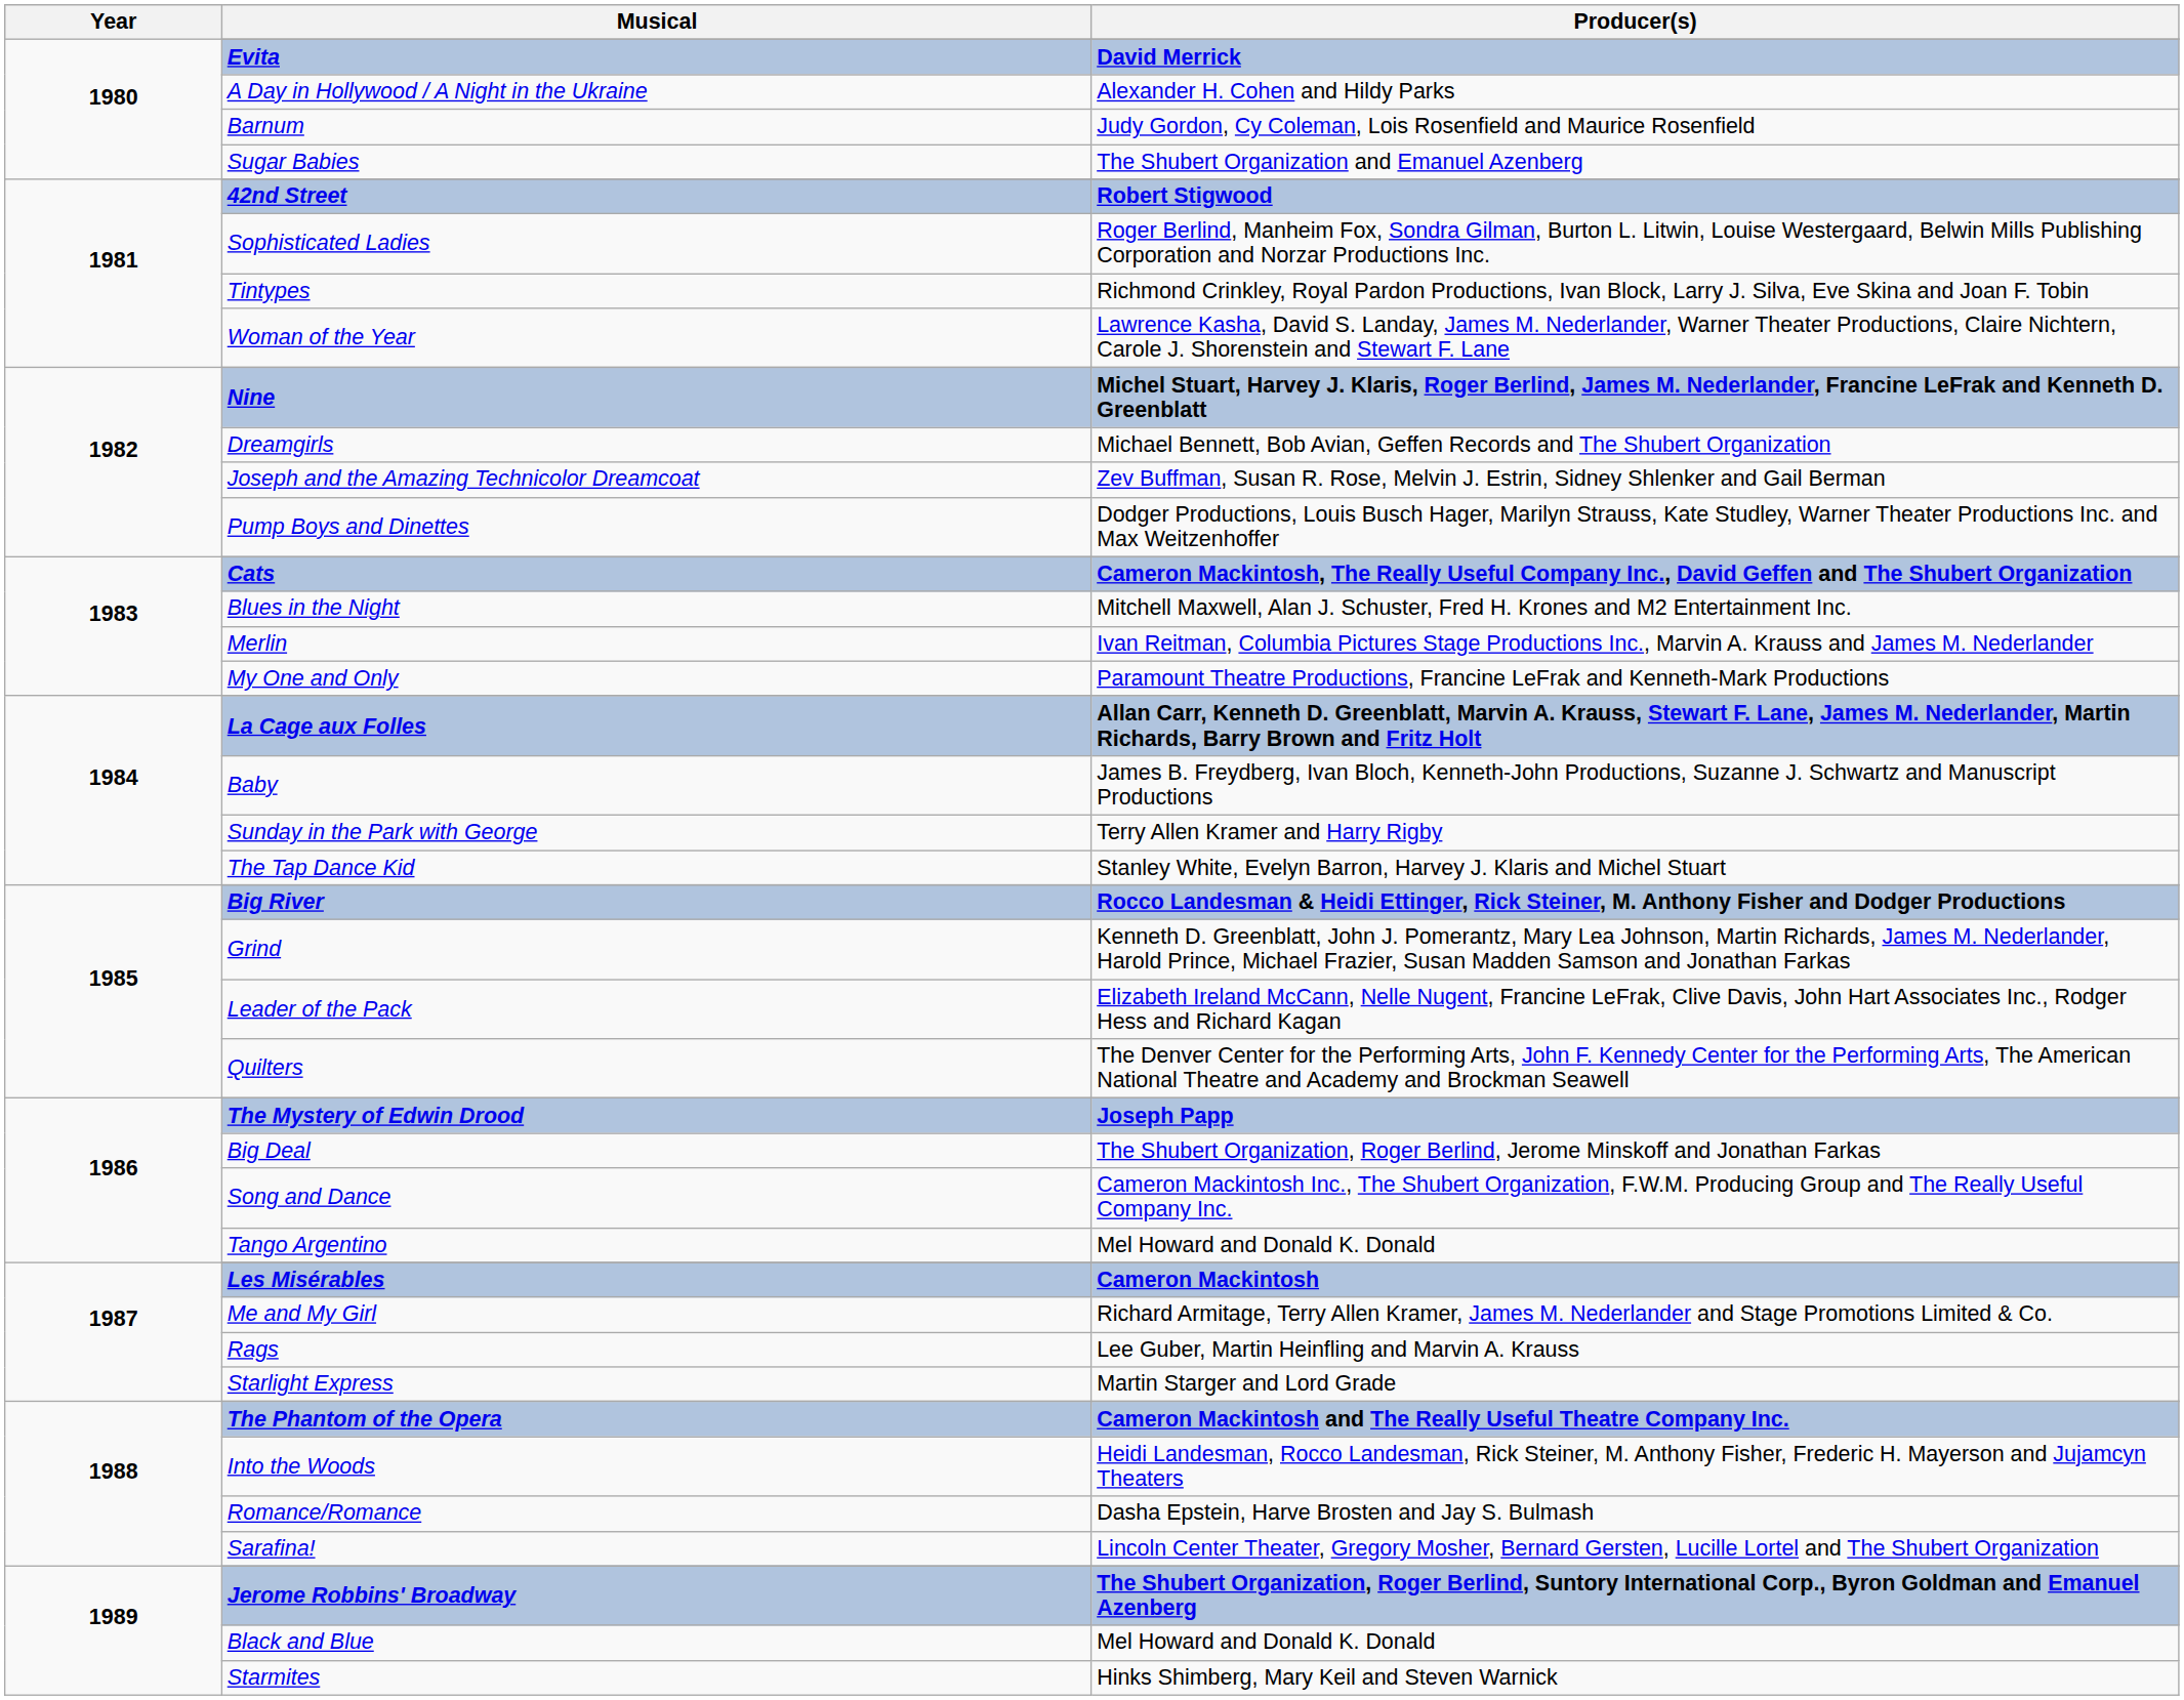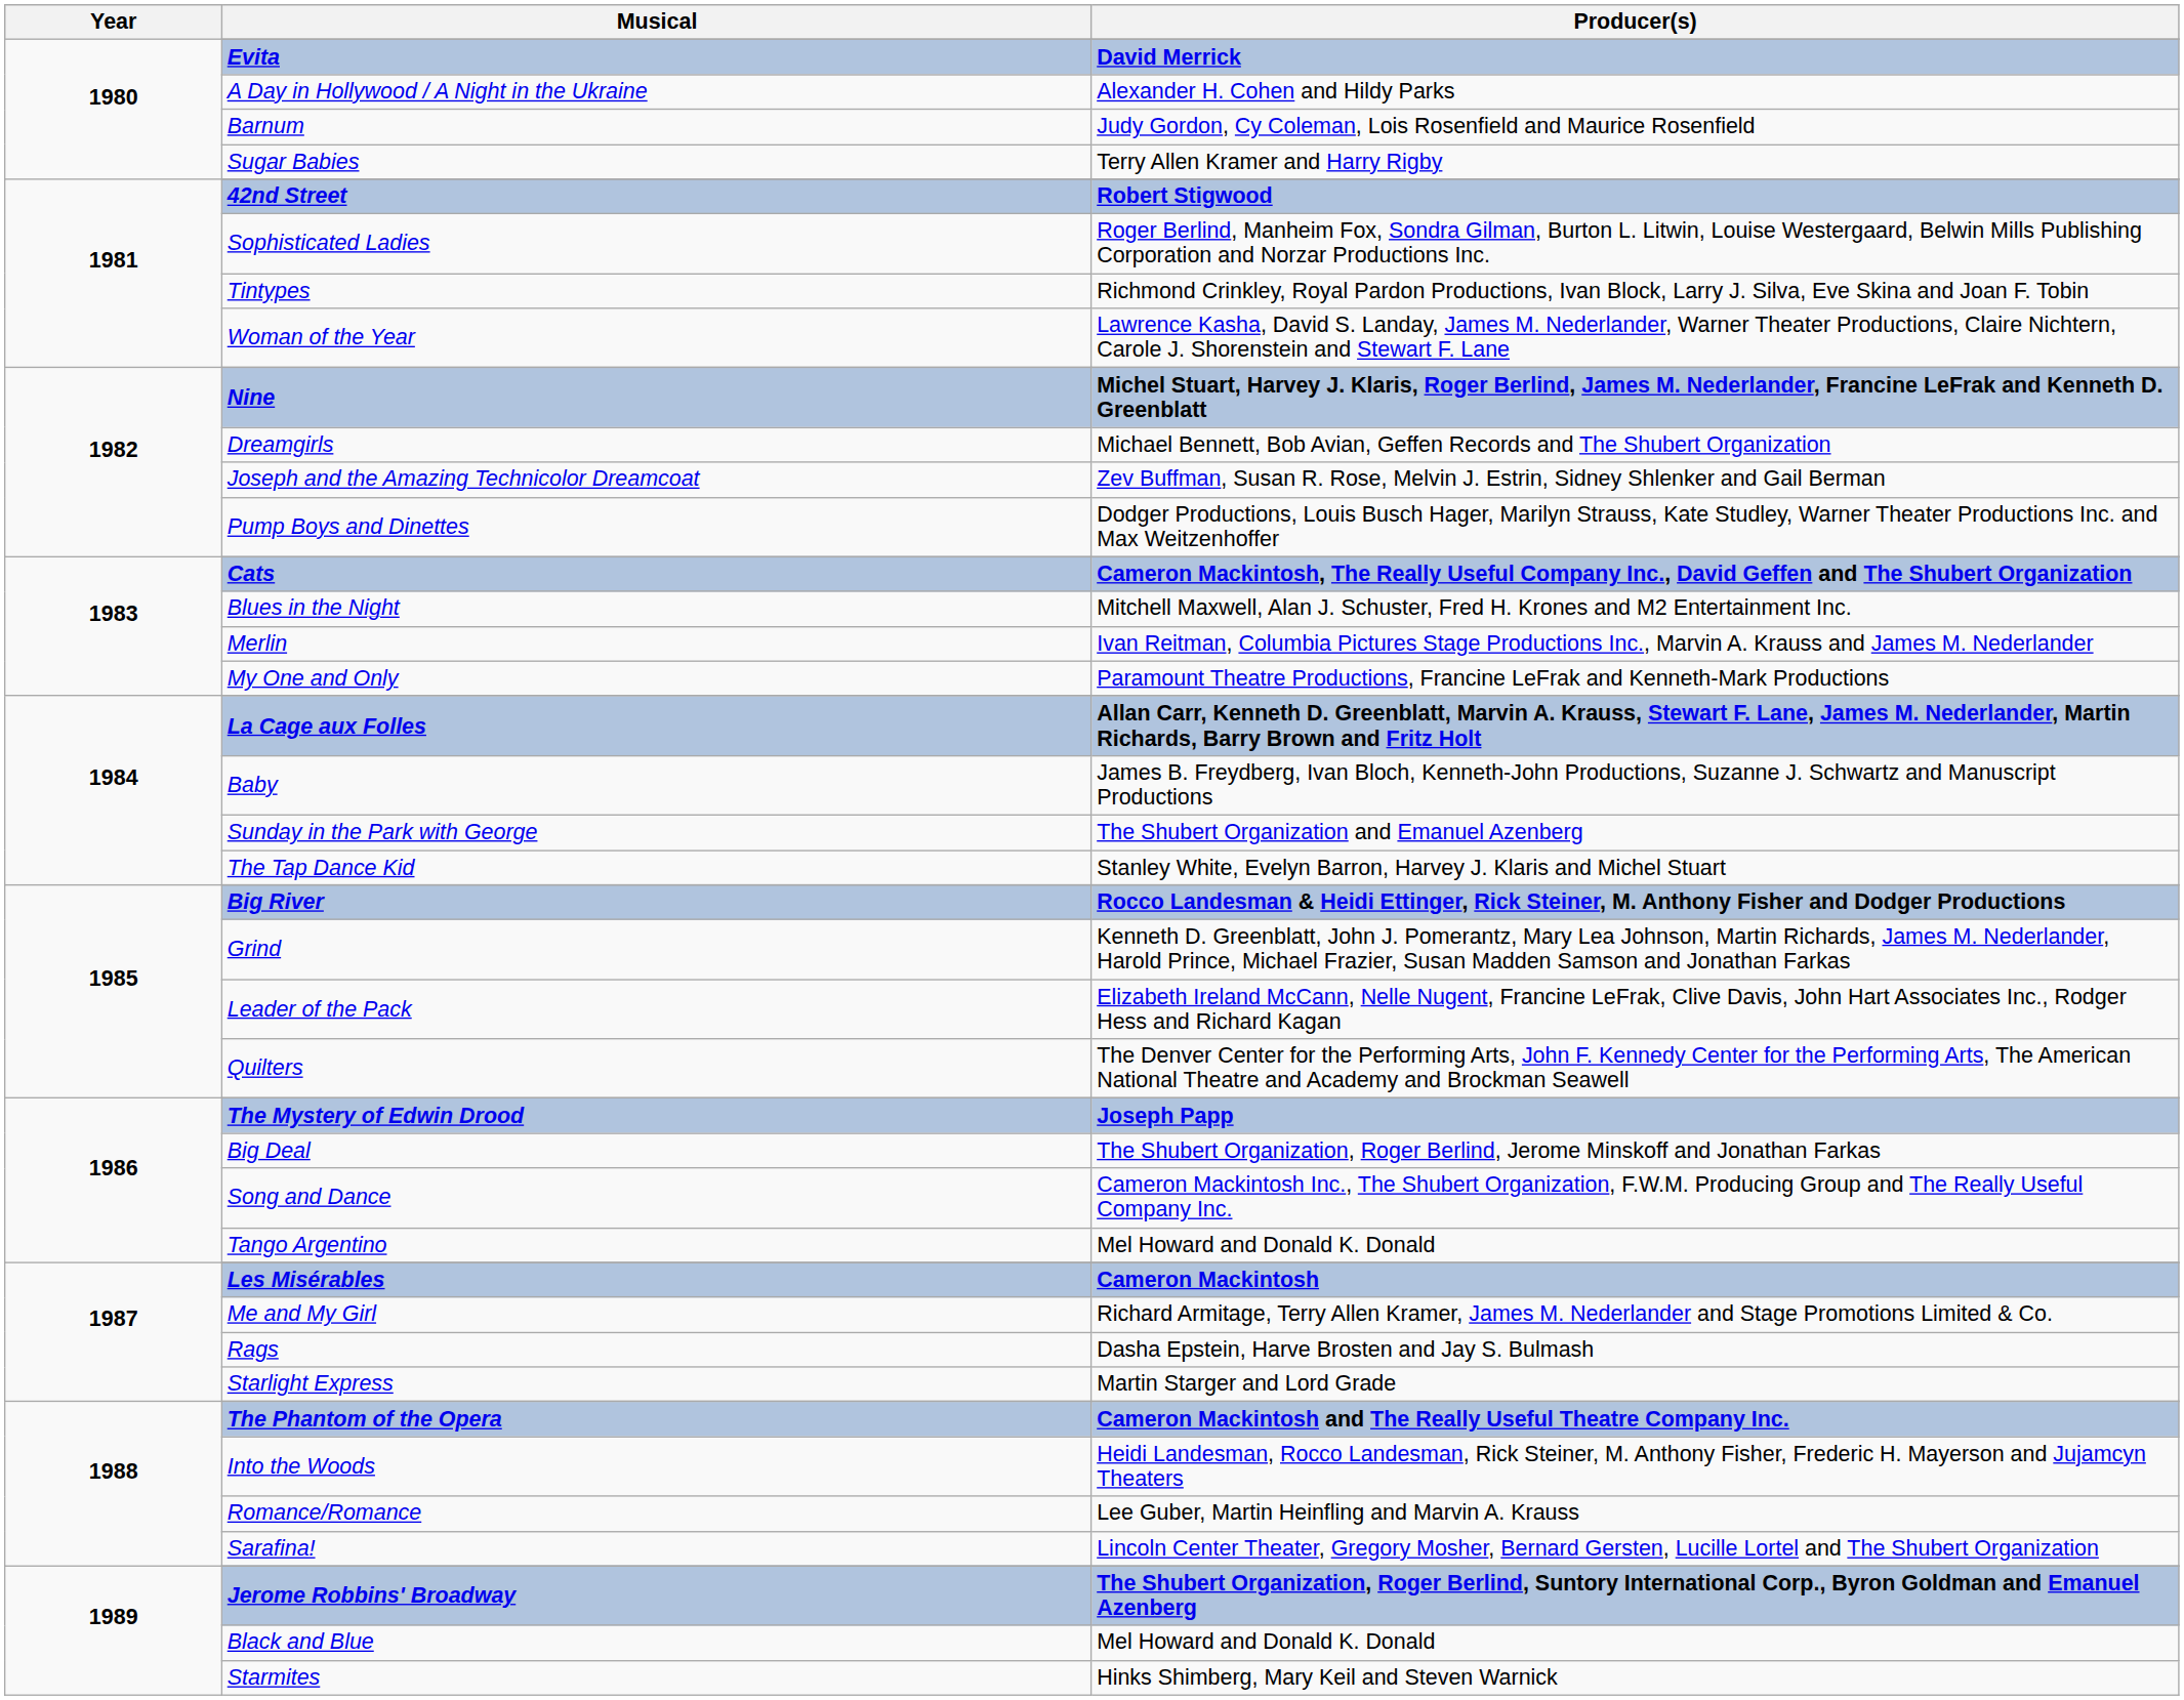Sugar Babies | Producer(s): The Shubert Organization and Emanuel Azenberg -> Terry Allen Kramer and Harry Rigby
Sunday in the Park with George | Producer(s): Terry Allen Kramer and Harry Rigby -> The Shubert Organization and Emanuel Azenberg
Rags | Producer(s): Lee Guber, Martin Heinfling and Marvin A. Krauss -> Dasha Epstein, Harve Brosten and Jay S. Bulmash
Romance/Romance | Producer(s): Dasha Epstein, Harve Brosten and Jay S. Bulmash -> Lee Guber, Martin Heinfling and Marvin A. Krauss
